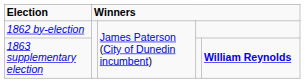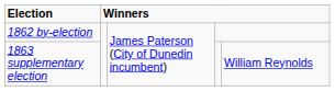1863 supplementary election | column 5: bold -> normal
